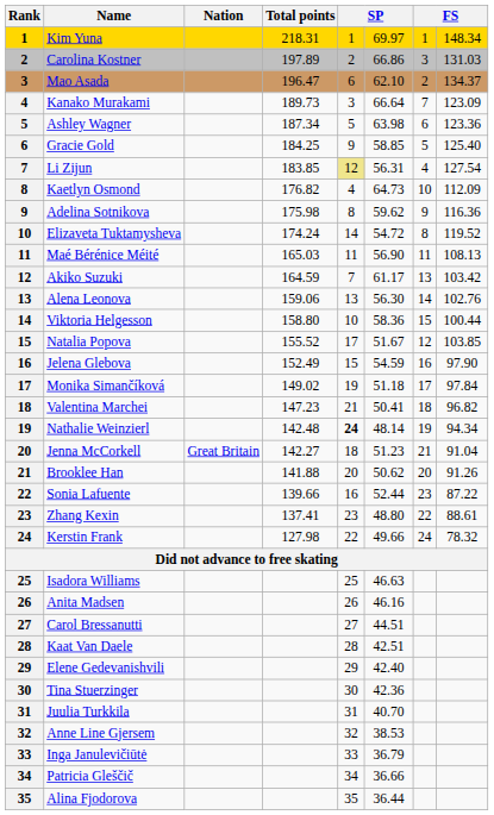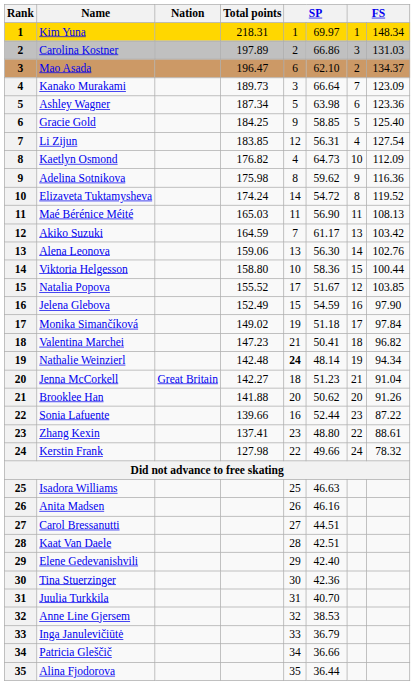Li Zijun | column 5: khaki background -> no background
